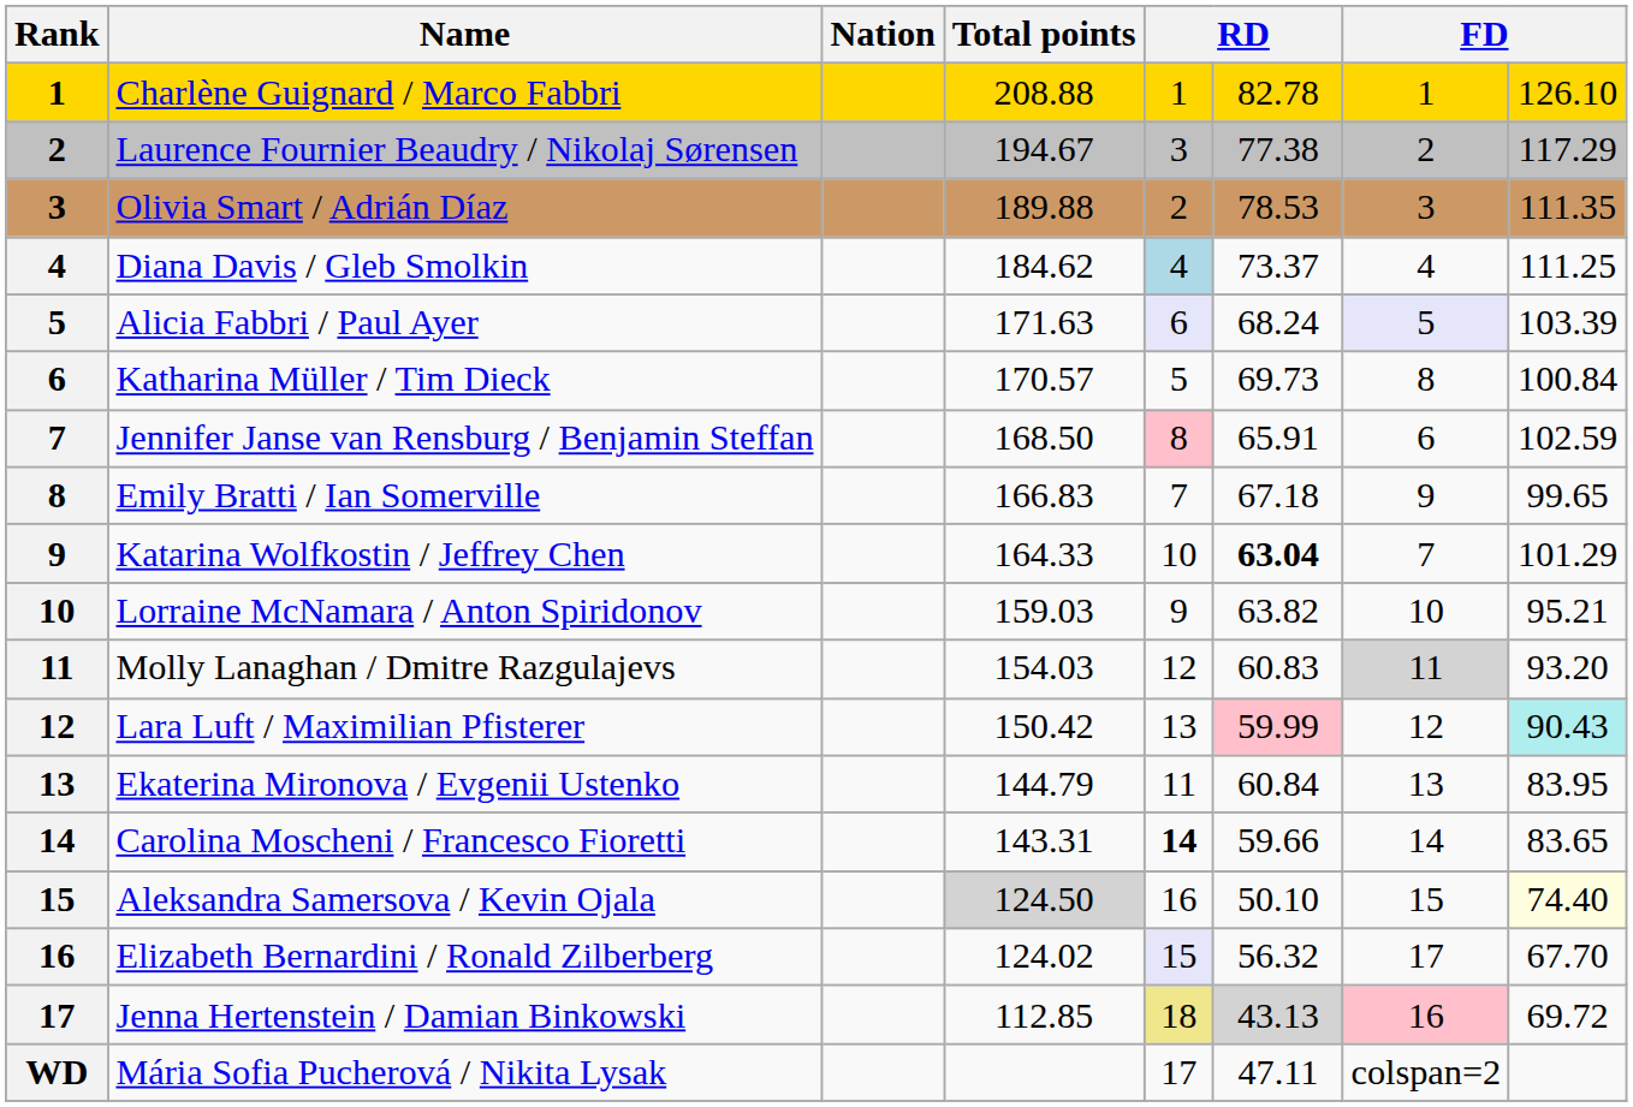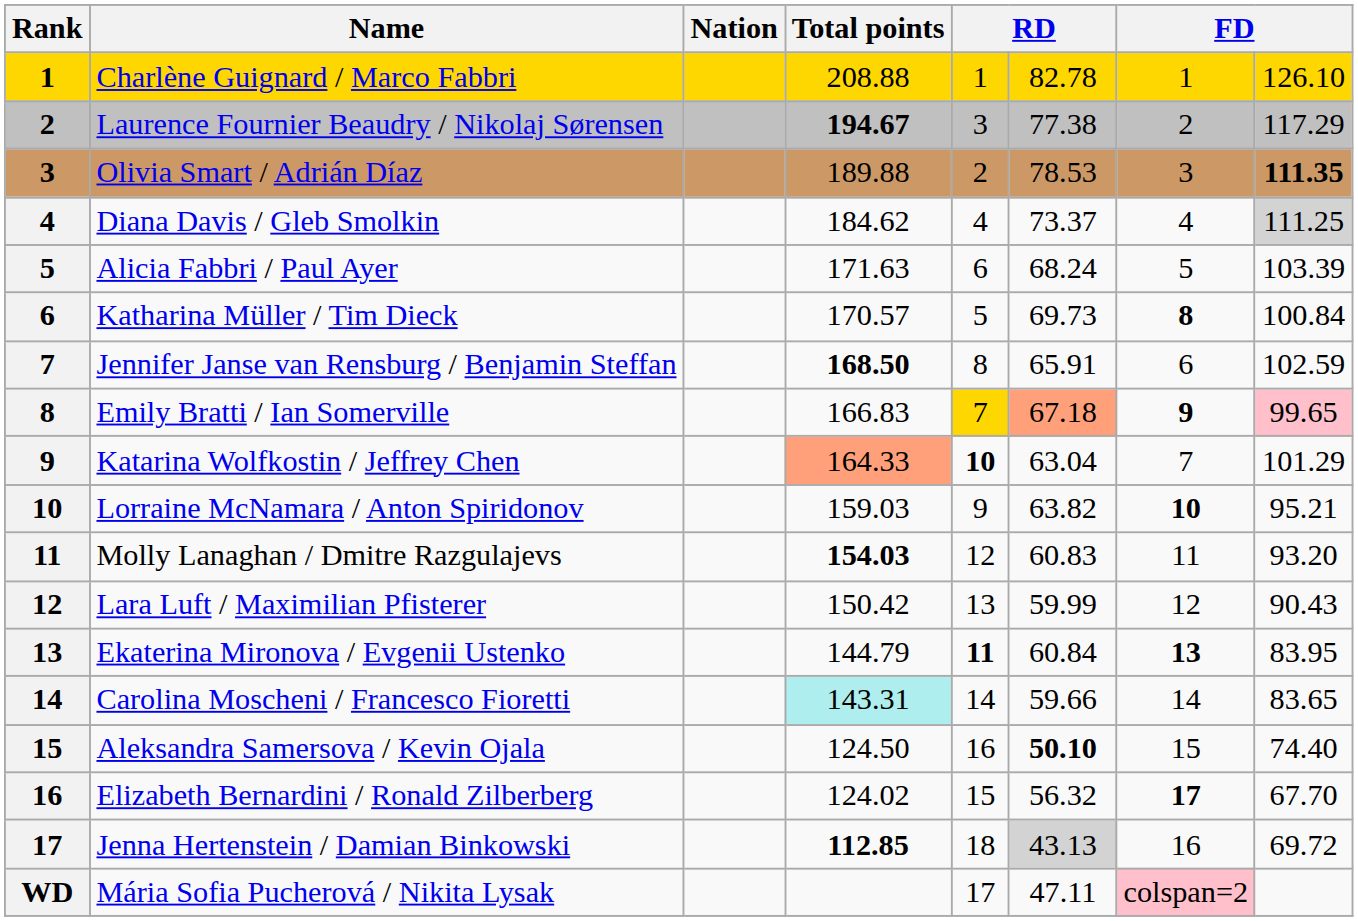Laurence Fournier Beaudry / Nikolaj Sørensen | Total points: normal -> bold
Olivia Smart / Adrián Díaz | column 8: normal -> bold
Diana Davis / Gleb Smolkin | column 5: lightblue background -> no background
Diana Davis / Gleb Smolkin | column 8: no background -> lightgrey background
Alicia Fabbri / Paul Ayer | column 5: lavender background -> no background
Alicia Fabbri / Paul Ayer | column 7: lavender background -> no background
Katharina Müller / Tim Dieck | column 7: normal -> bold
Jennifer Janse van Rensburg / Benjamin Steffan | Total points: normal -> bold
Jennifer Janse van Rensburg / Benjamin Steffan | column 5: pink background -> no background
Emily Bratti / Ian Somerville | column 5: no background -> gold background
Emily Bratti / Ian Somerville | column 6: no background -> lightsalmon background
Emily Bratti / Ian Somerville | column 7: normal -> bold
Emily Bratti / Ian Somerville | column 8: no background -> pink background
Katarina Wolfkostin / Jeffrey Chen | Total points: no background -> lightsalmon background
Katarina Wolfkostin / Jeffrey Chen | column 5: normal -> bold
Katarina Wolfkostin / Jeffrey Chen | column 6: bold -> normal
Lorraine McNamara / Anton Spiridonov | column 7: normal -> bold
Molly Lanaghan / Dmitre Razgulajevs | Total points: normal -> bold
Molly Lanaghan / Dmitre Razgulajevs | column 7: lightgrey background -> no background
Lara Luft / Maximilian Pfisterer | column 6: pink background -> no background
Lara Luft / Maximilian Pfisterer | column 8: paleturquoise background -> no background
Ekaterina Mironova / Evgenii Ustenko | column 5: normal -> bold
Ekaterina Mironova / Evgenii Ustenko | column 7: normal -> bold
Carolina Moscheni / Francesco Fioretti | Total points: no background -> paleturquoise background
Carolina Moscheni / Francesco Fioretti | column 5: bold -> normal
Aleksandra Samersova / Kevin Ojala | Total points: lightgrey background -> no background
Aleksandra Samersova / Kevin Ojala | column 6: normal -> bold
Aleksandra Samersova / Kevin Ojala | column 8: lightyellow background -> no background
Elizabeth Bernardini / Ronald Zilberberg | column 5: lavender background -> no background
Elizabeth Bernardini / Ronald Zilberberg | column 7: normal -> bold
Jenna Hertenstein / Damian Binkowski | Total points: normal -> bold
Jenna Hertenstein / Damian Binkowski | column 5: khaki background -> no background
Jenna Hertenstein / Damian Binkowski | column 7: pink background -> no background
Mária Sofia Pucherová / Nikita Lysak | column 7: no background -> pink background
